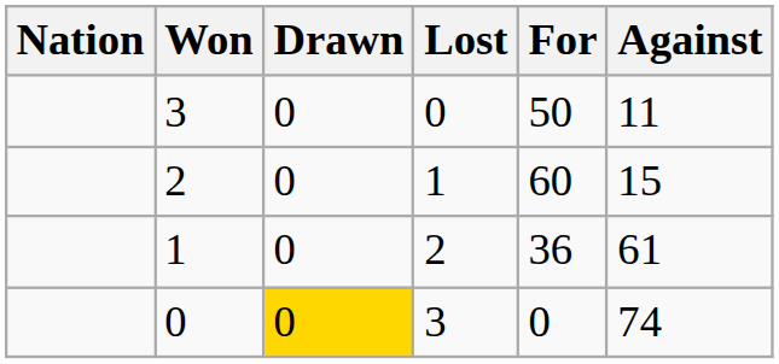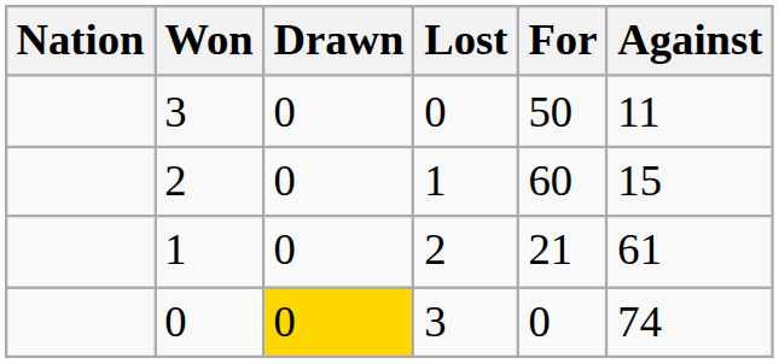row 4 | For: 36 -> 21
